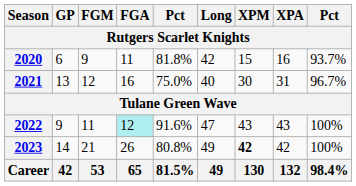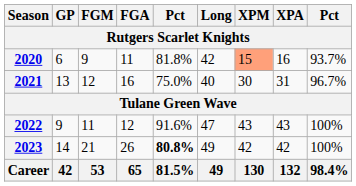2020 | XPM: no background -> lightsalmon background
2022 | FGA: paleturquoise background -> no background
2023 | column 5: normal -> bold
2023 | XPM: bold -> normal
